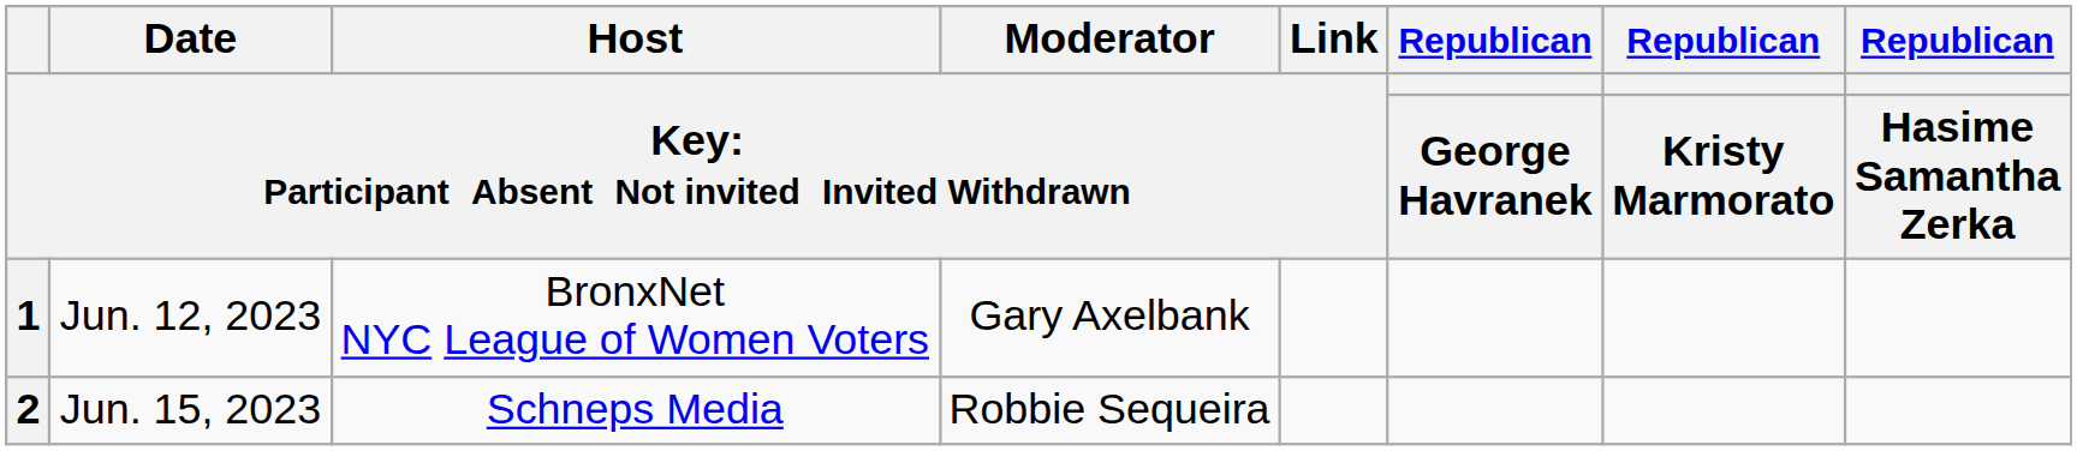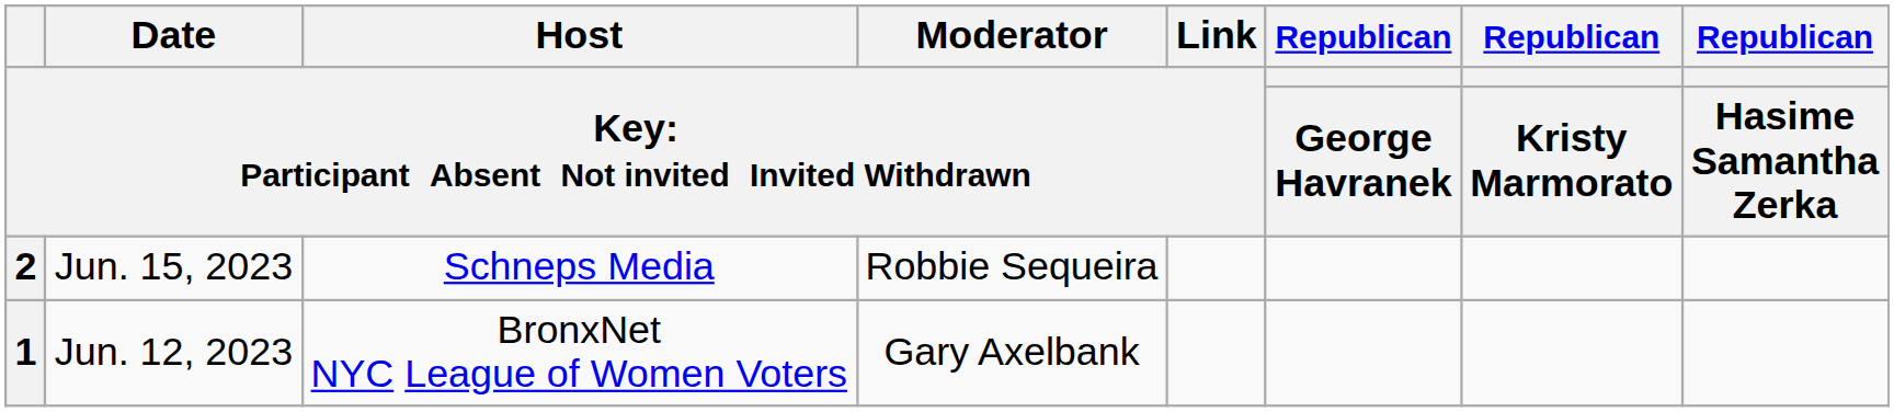rows swapped: 1 <-> 2
